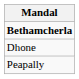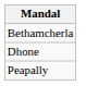row 2 | column 1: bold -> normal
